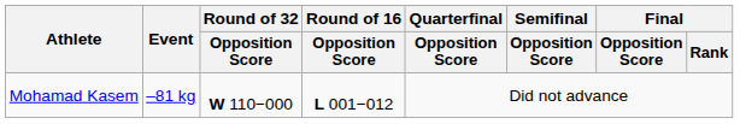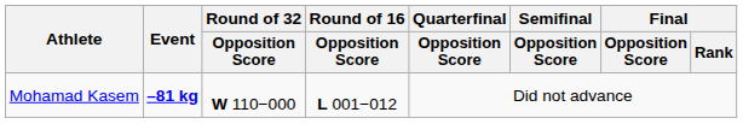Mohamad Kasem | Event: normal -> bold
